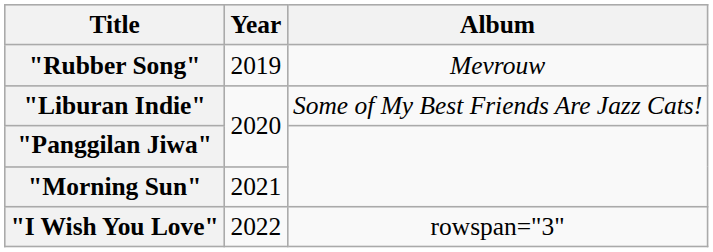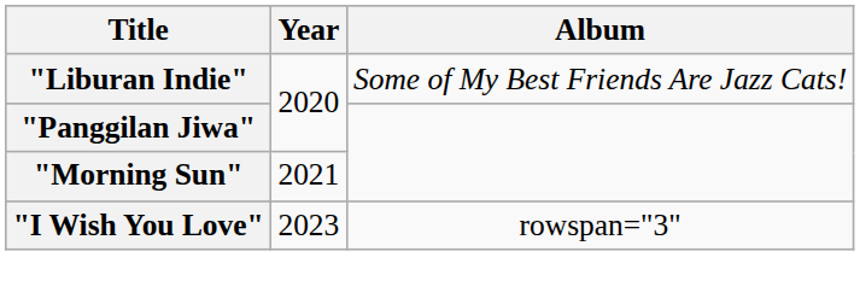- row: "Rubber Song" | 2019 | Mevrouw
"I Wish You Love" | Year: 2022 -> 2023
